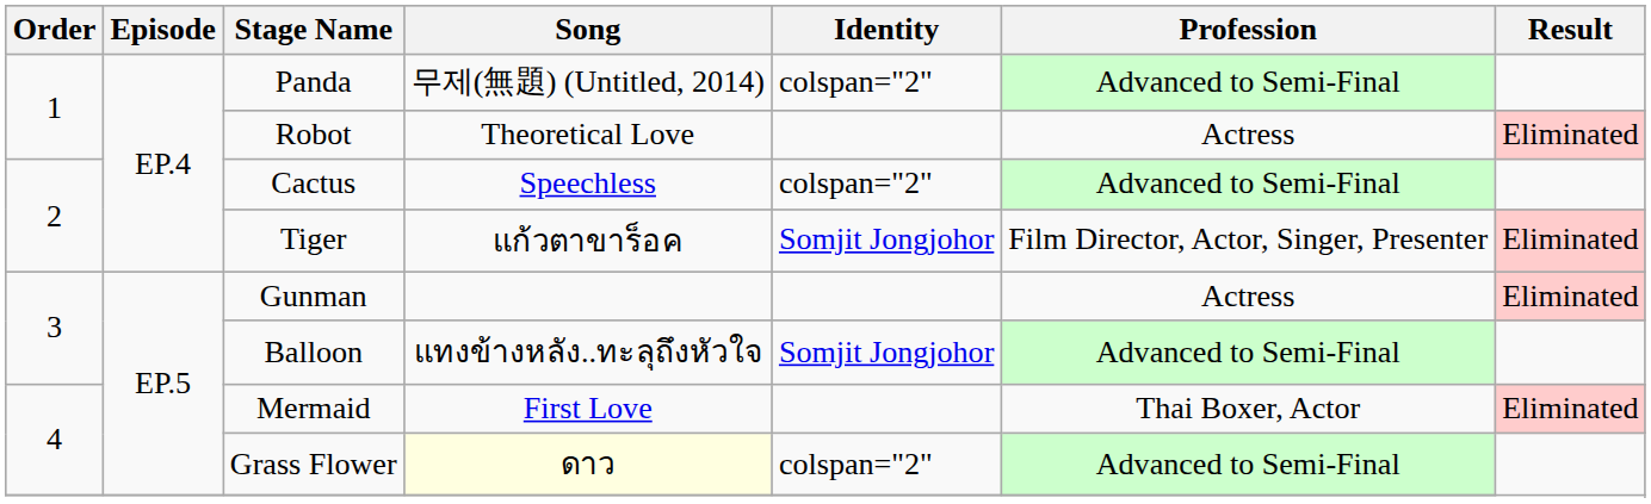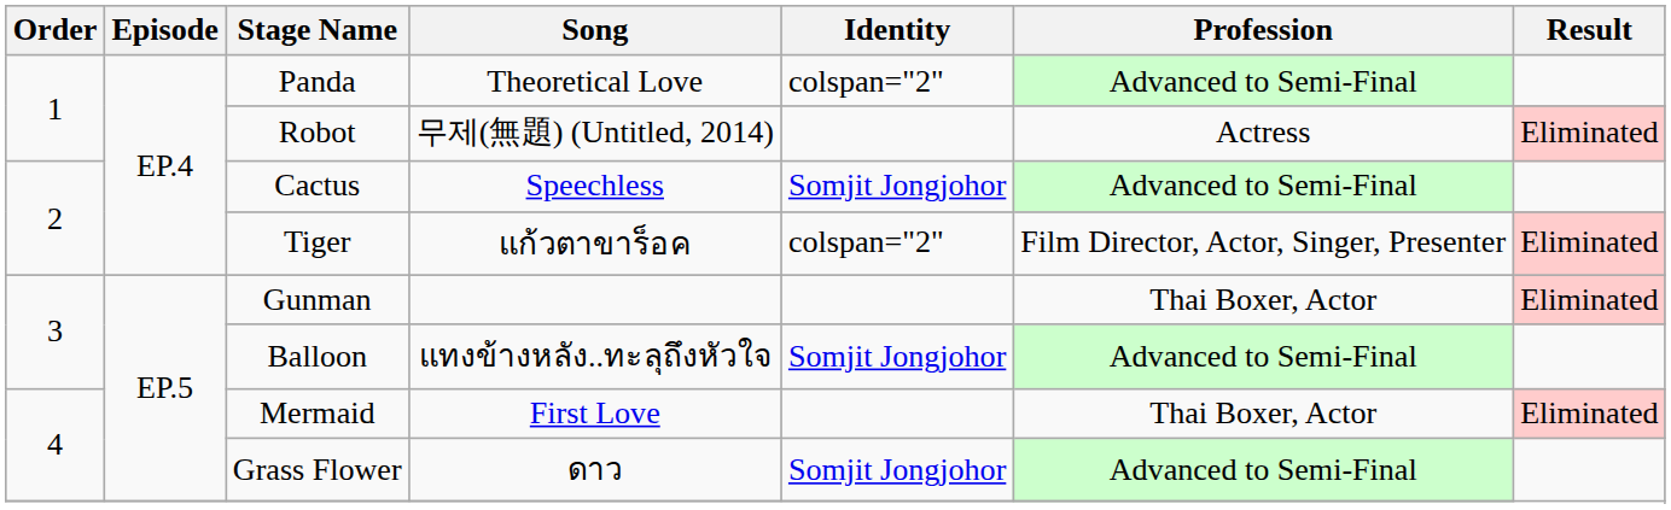Panda | Song: 무제(無題) (Untitled, 2014) -> Theoretical Love
Robot | Song: Theoretical Love -> 무제(無題) (Untitled, 2014)
Cactus | Identity: colspan="2" -> Somjit Jongjohor
Tiger | Identity: Somjit Jongjohor -> colspan="2"
Gunman | Profession: Actress -> Thai Boxer, Actor
Grass Flower | Song: lightyellow background -> no background
Grass Flower | Identity: colspan="2" -> Somjit Jongjohor
